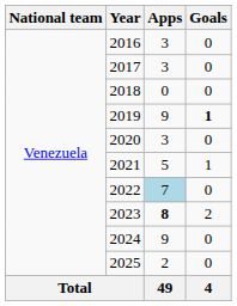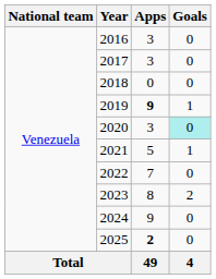2019 | Apps: normal -> bold
2019 | Goals: bold -> normal
2020 | Goals: no background -> paleturquoise background
2022 | Apps: lightblue background -> no background
2023 | Apps: bold -> normal
2025 | Apps: normal -> bold
